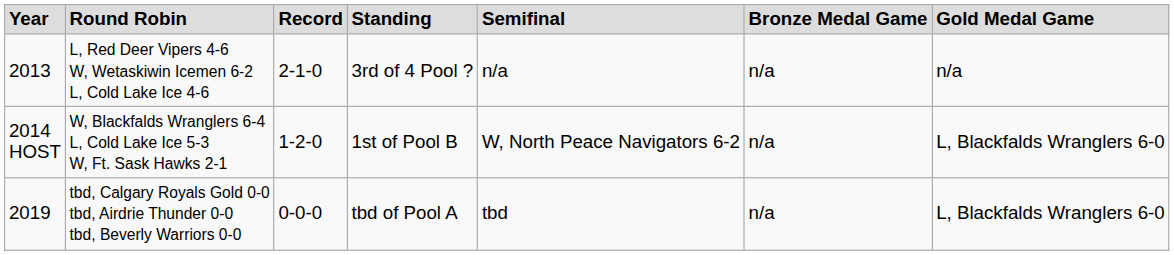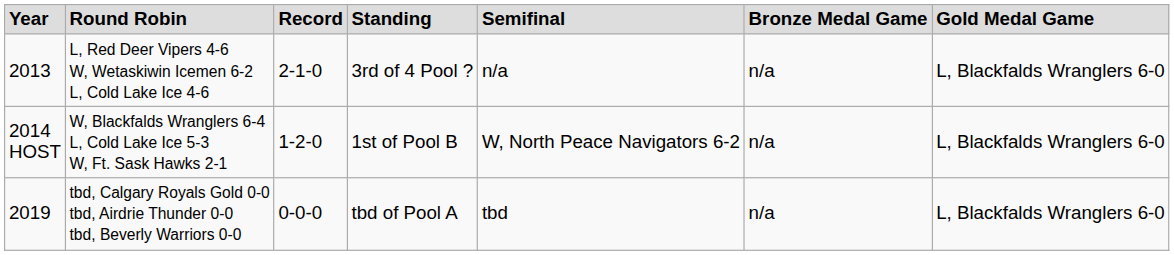row 2 | column 7: n/a -> L, Blackfalds Wranglers 6-0
